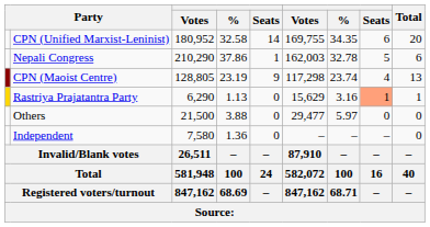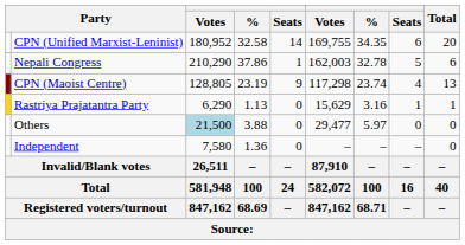Rastriya Prajatantra Party | column 8: lightsalmon background -> no background
Others | column 3: no background -> lightblue background
